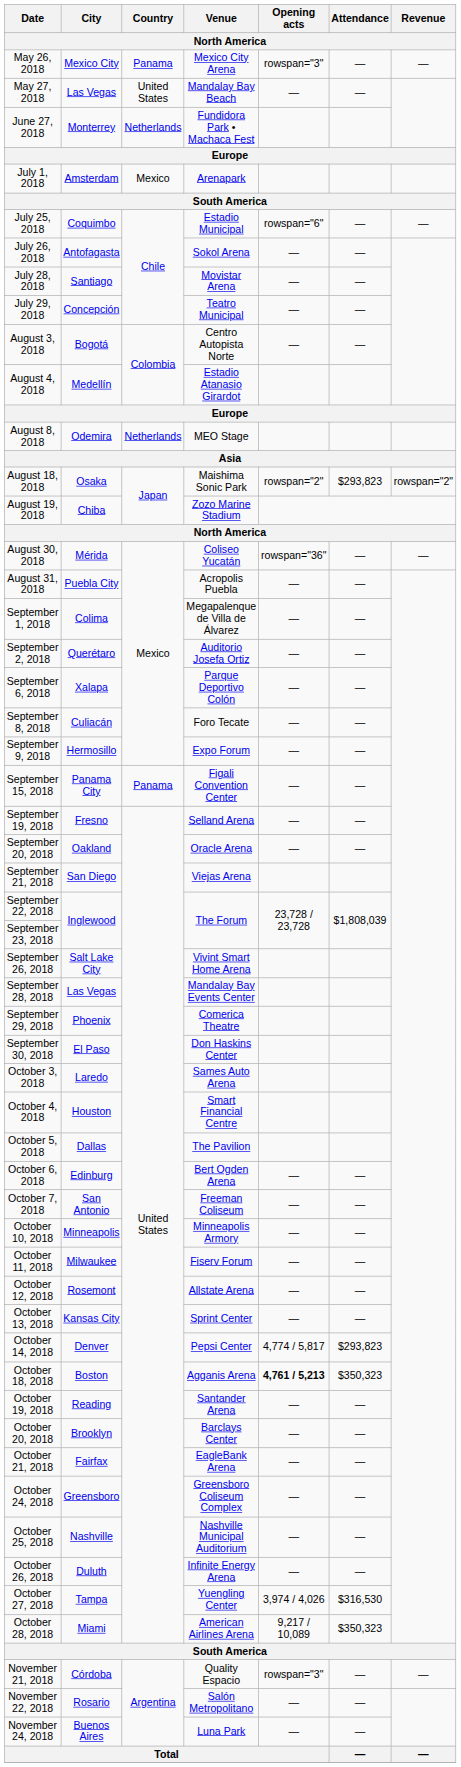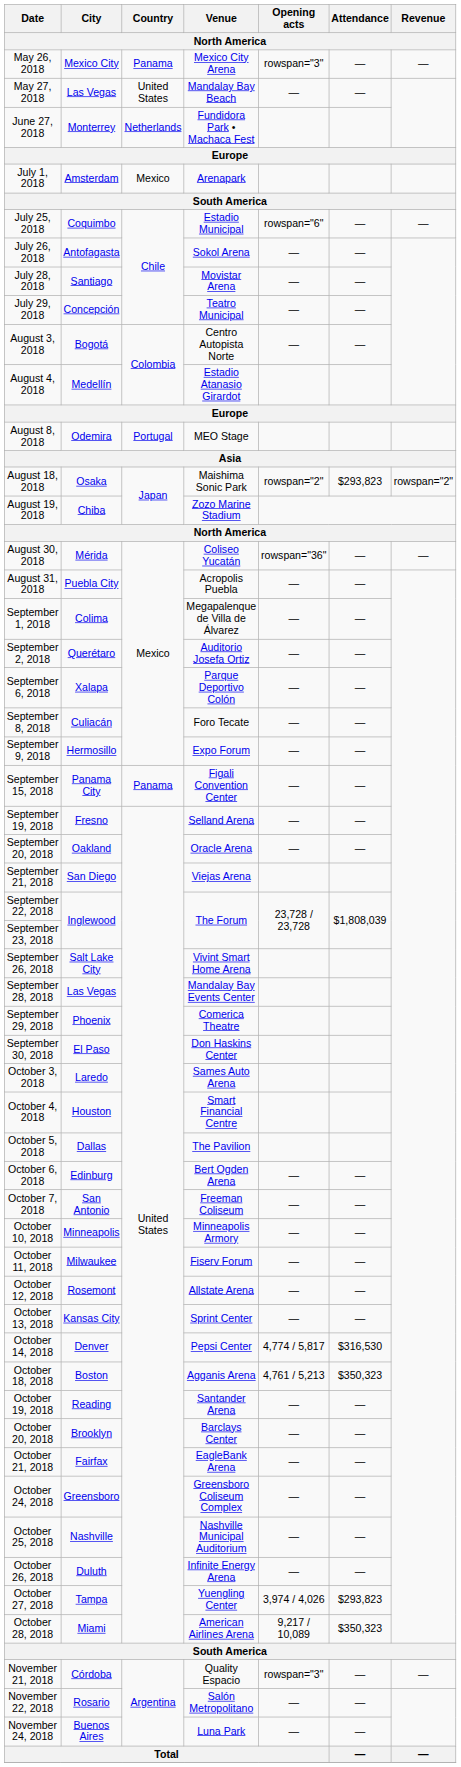August 8, 2018 | Country: Netherlands -> Portugal
October 14, 2018 | Attendance: $293,823 -> $316,530
October 18, 2018 | Opening acts: bold -> normal
October 27, 2018 | Attendance: $316,530 -> $293,823
